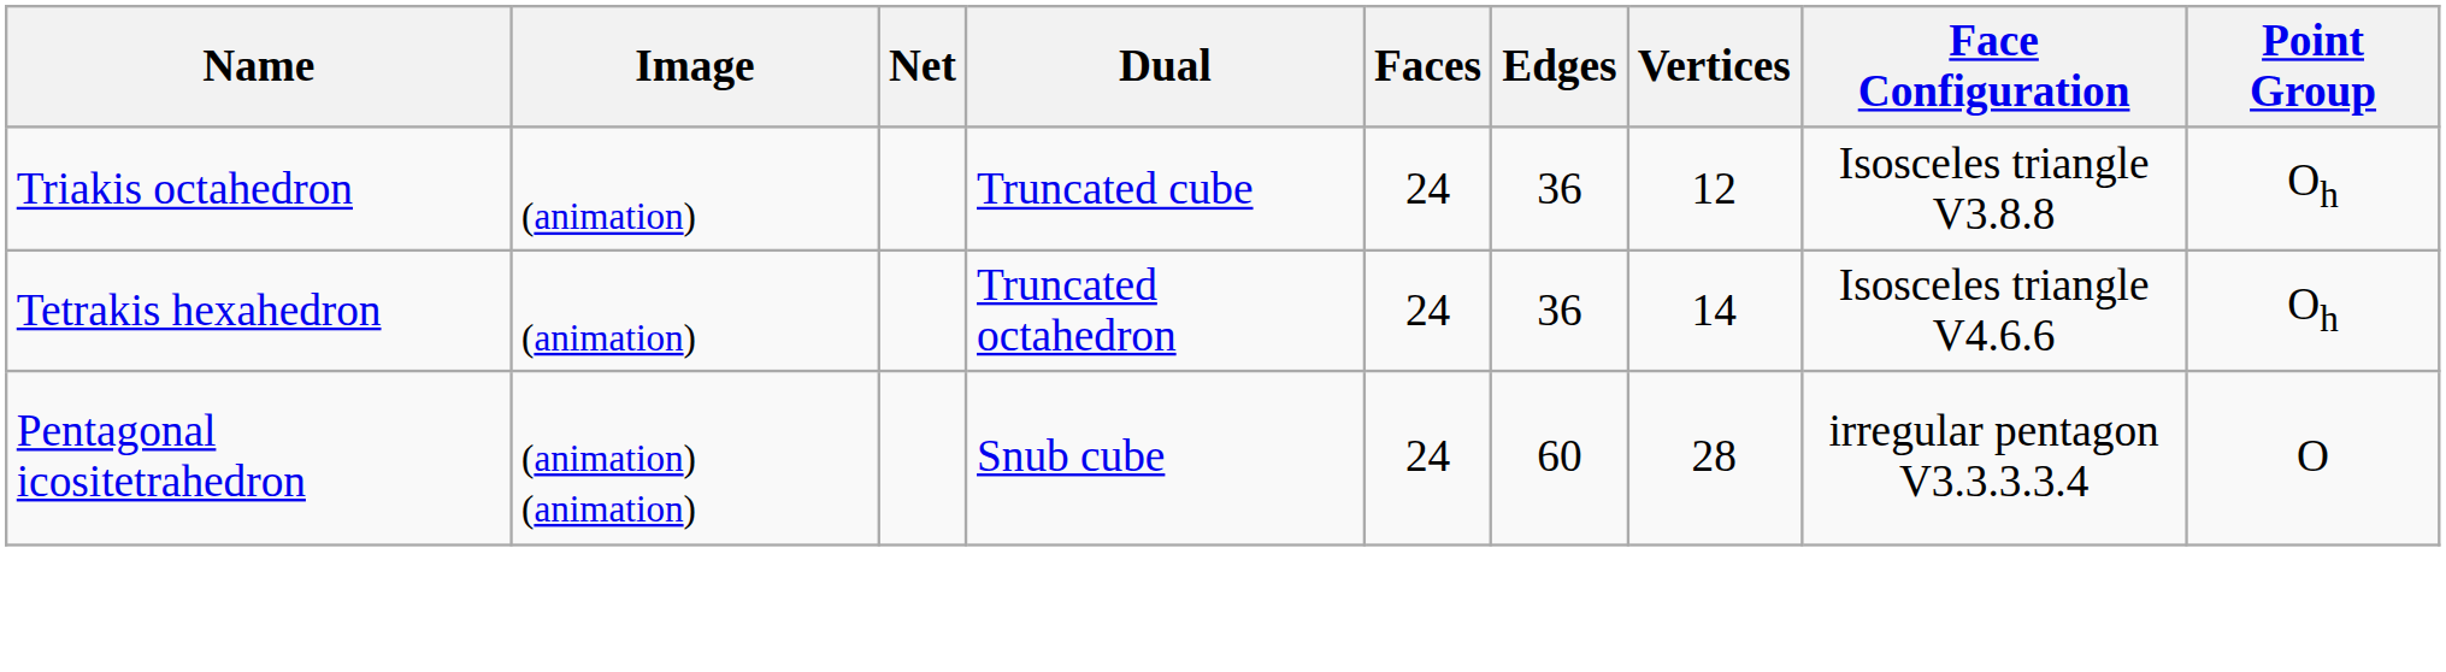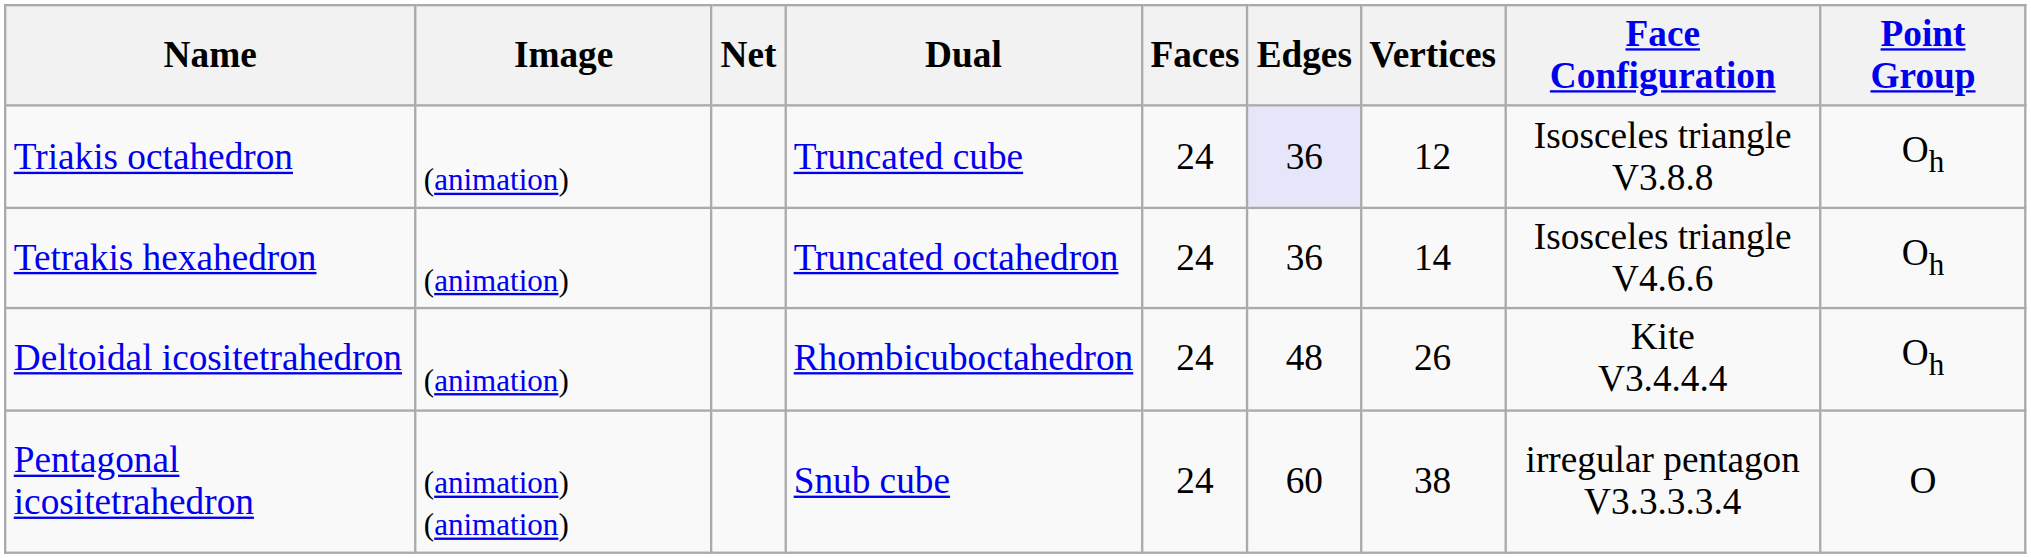Triakis octahedron | Edges: no background -> lavender background
+ row: Deltoidal icositetrahedron | (animation) | Rhombicuboctahedron | 24 | 48 | 26 | Kite V3.4.4.4 | Oh
Pentagonal icositetrahedron | Vertices: 28 -> 38
